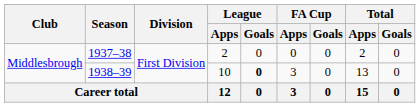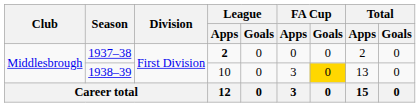1937–38 | League / Apps: normal -> bold
1938–39 | League / Goals: bold -> normal
1938–39 | FA Cup / Goals: no background -> gold background
